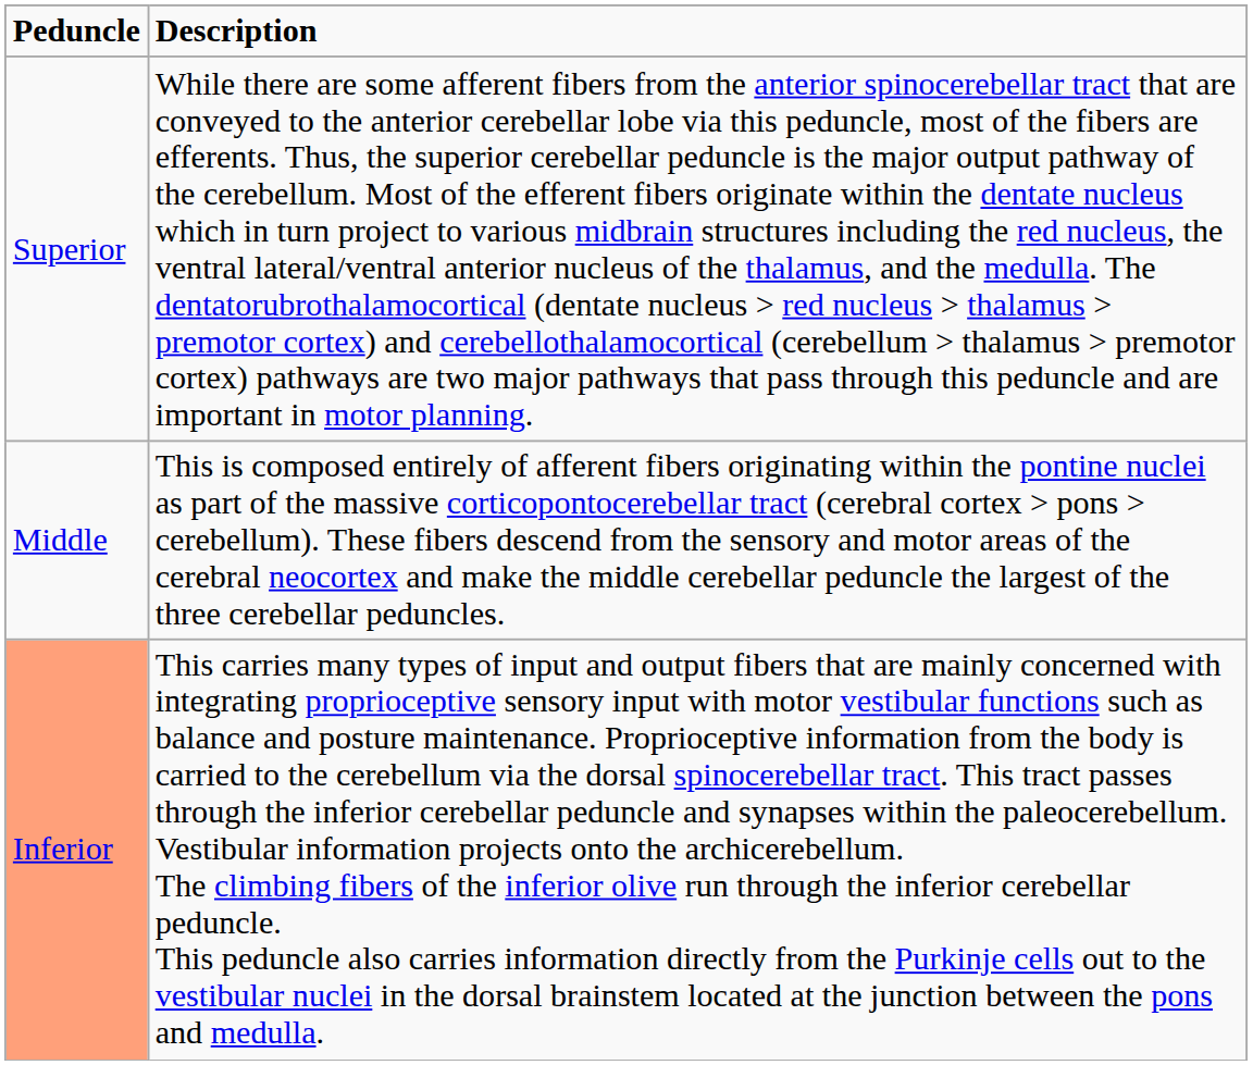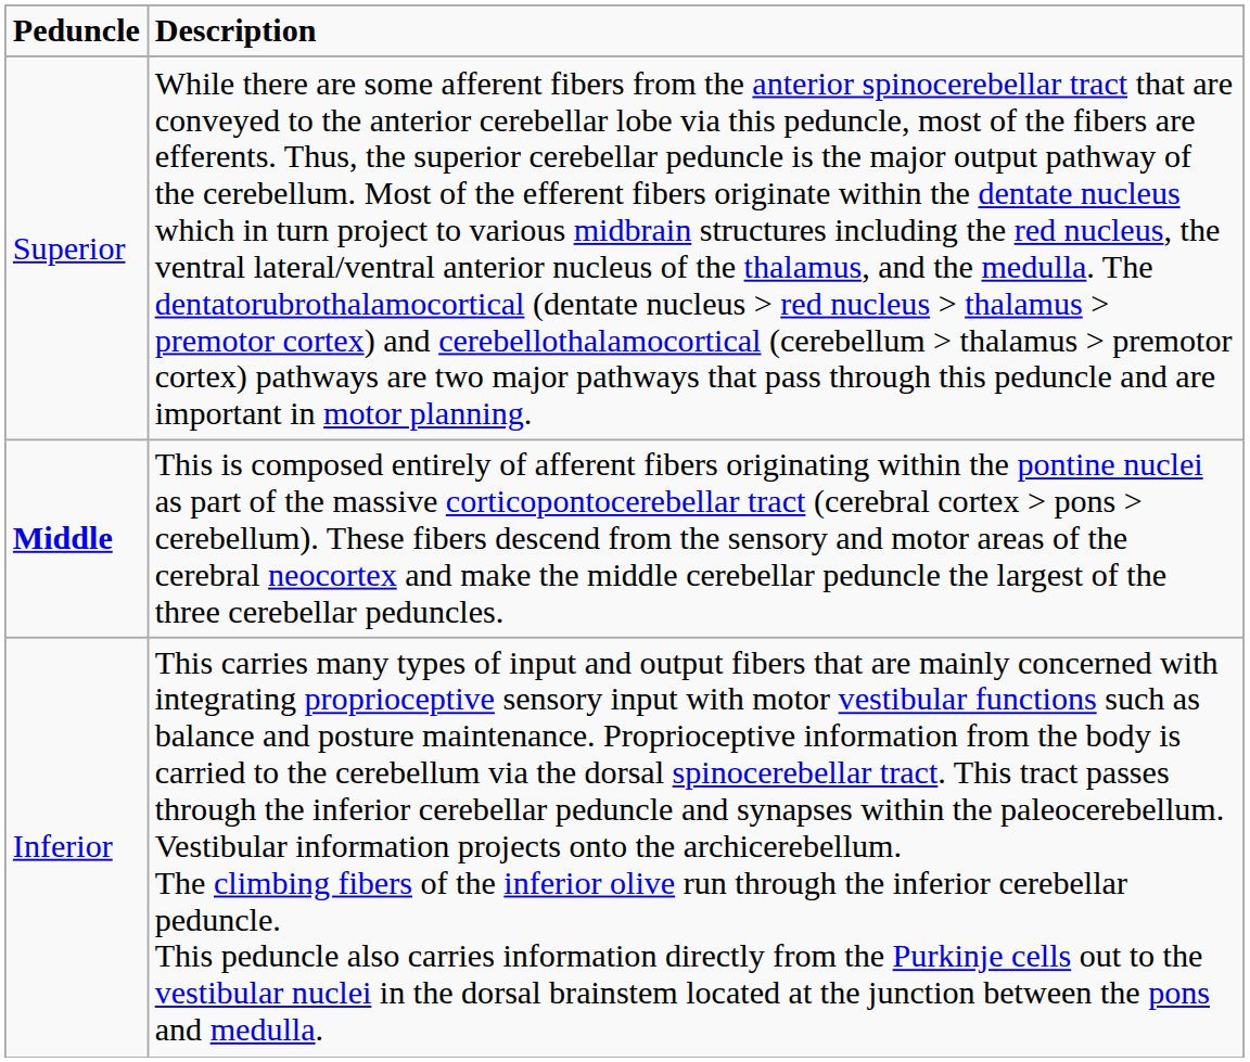Middle | Peduncle: normal -> bold
Inferior | Peduncle: lightsalmon background -> no background
